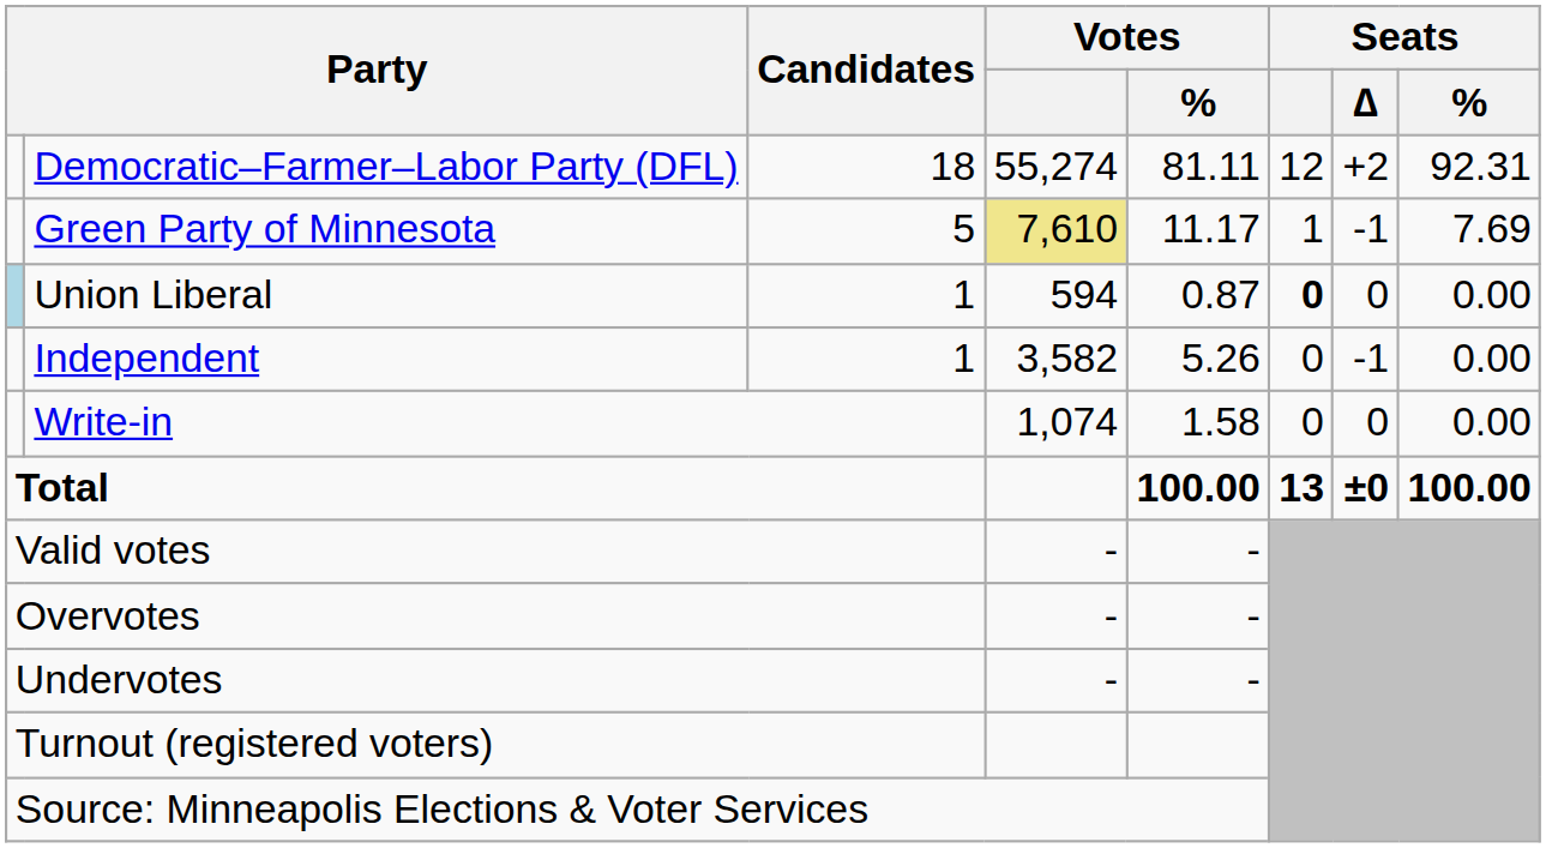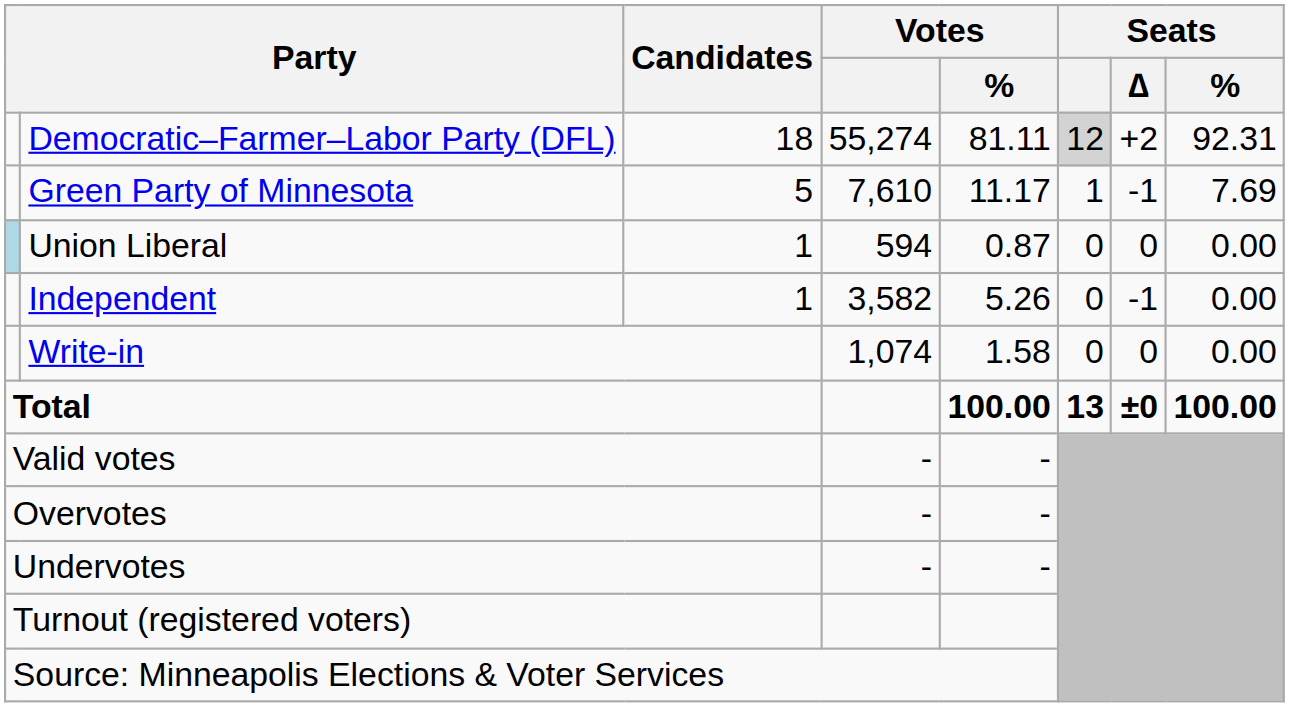Democratic–Farmer–Labor Party (DFL) | Seats: no background -> lightgrey background
Green Party of Minnesota | Votes: khaki background -> no background
Union Liberal | Seats: bold -> normal
